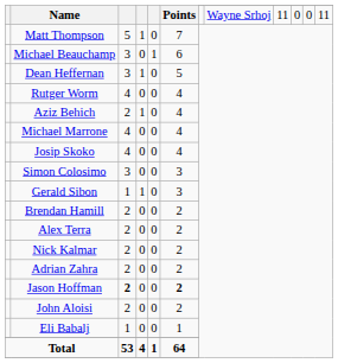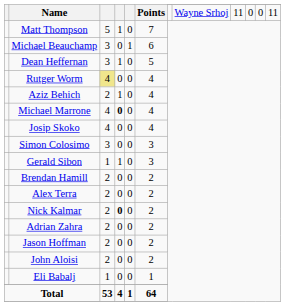Rutger Worm | column 3: no background -> khaki background
Michael Marrone | column 4: normal -> bold
Nick Kalmar | column 4: normal -> bold
Jason Hoffman | column 3: bold -> normal
Jason Hoffman | Points: bold -> normal
